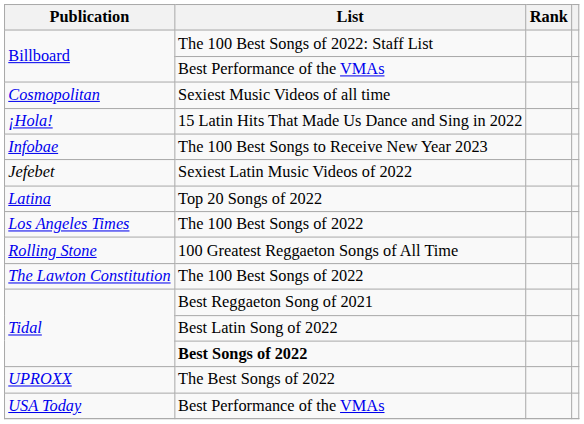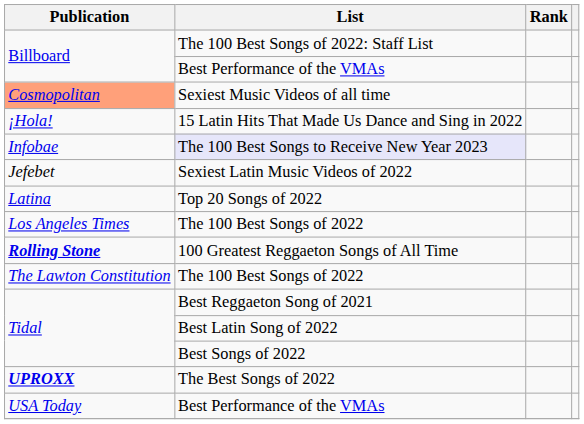Sexiest Music Videos of all time | Publication: no background -> lightsalmon background
The 100 Best Songs to Receive New Year 2023 | List: no background -> lavender background
100 Greatest Reggaeton Songs of All Time | Publication: normal -> bold
Best Songs of 2022 | List: bold -> normal
The Best Songs of 2022 | Publication: normal -> bold
